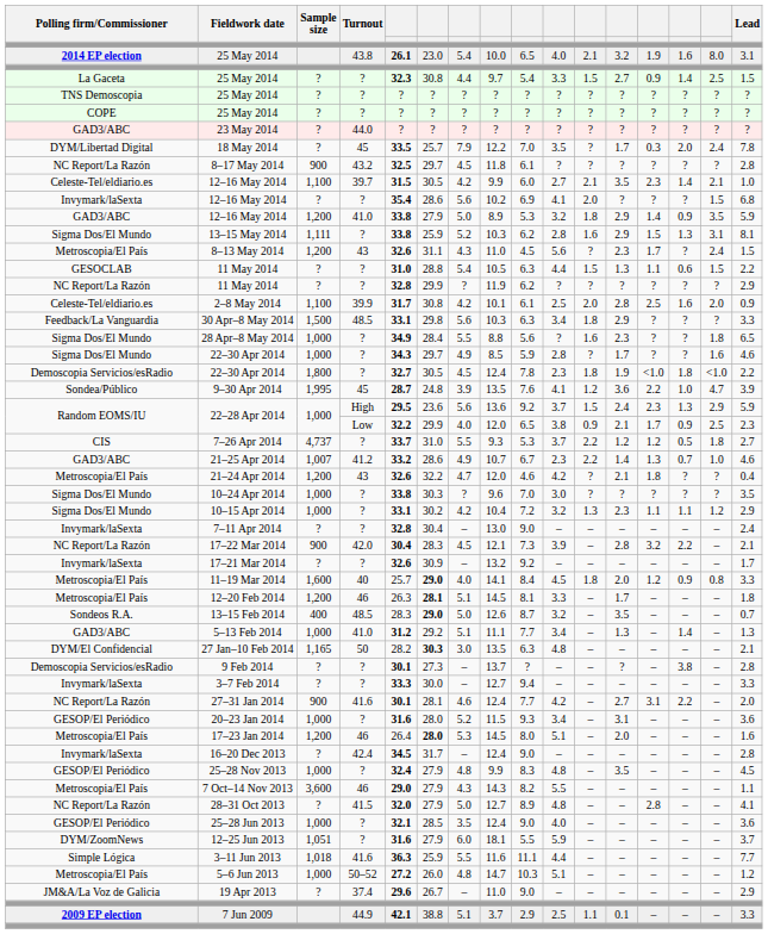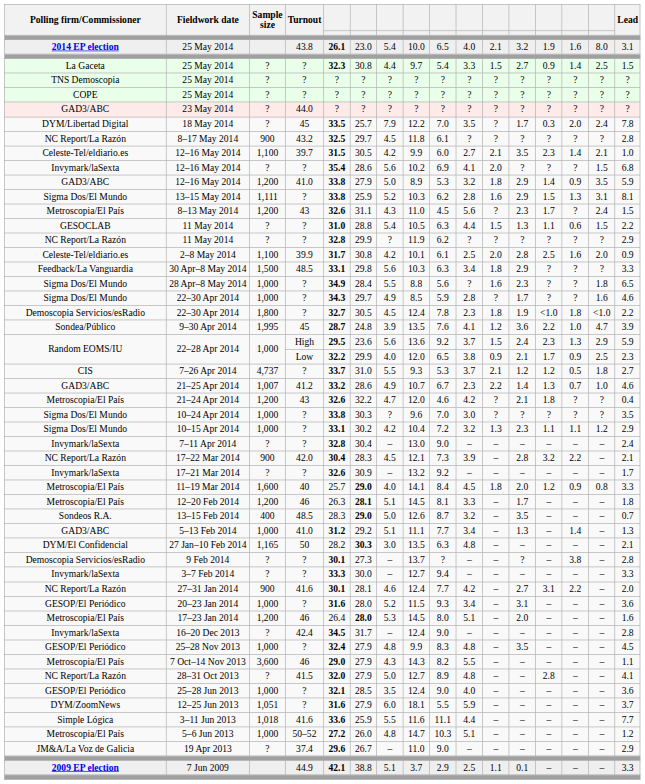7–26 Apr 2014 | column 11: 2.2 -> 2.1
3–11 Jun 2013 | column 5: 36.3 -> 33.6
